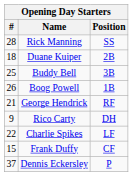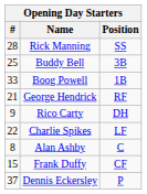- row: 18 | Duane Kuiper | 2B
Boog Powell | #: 26 -> 33
+ row: 8 | Alan Ashby | C
